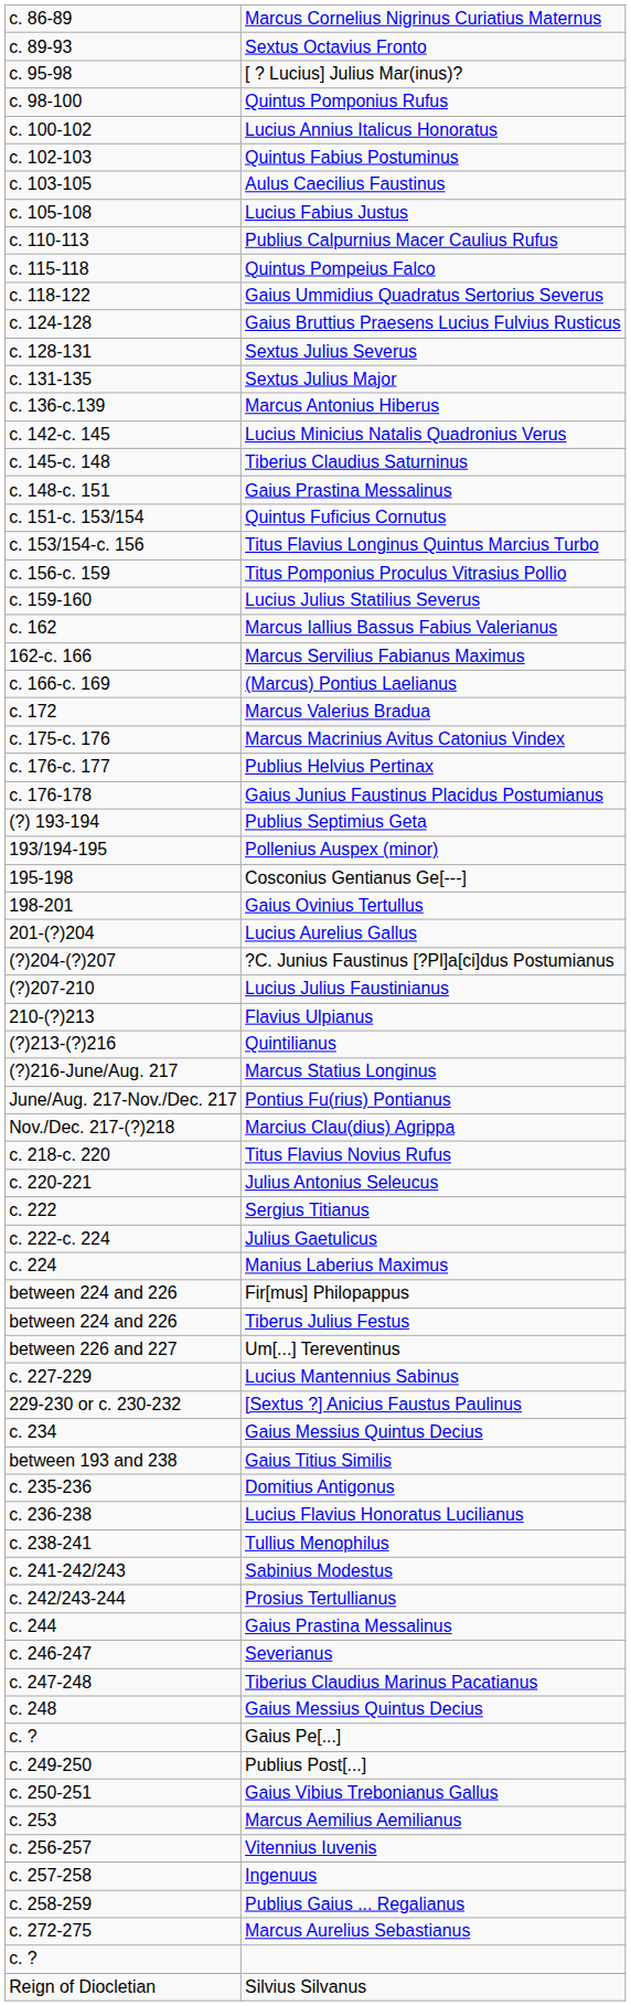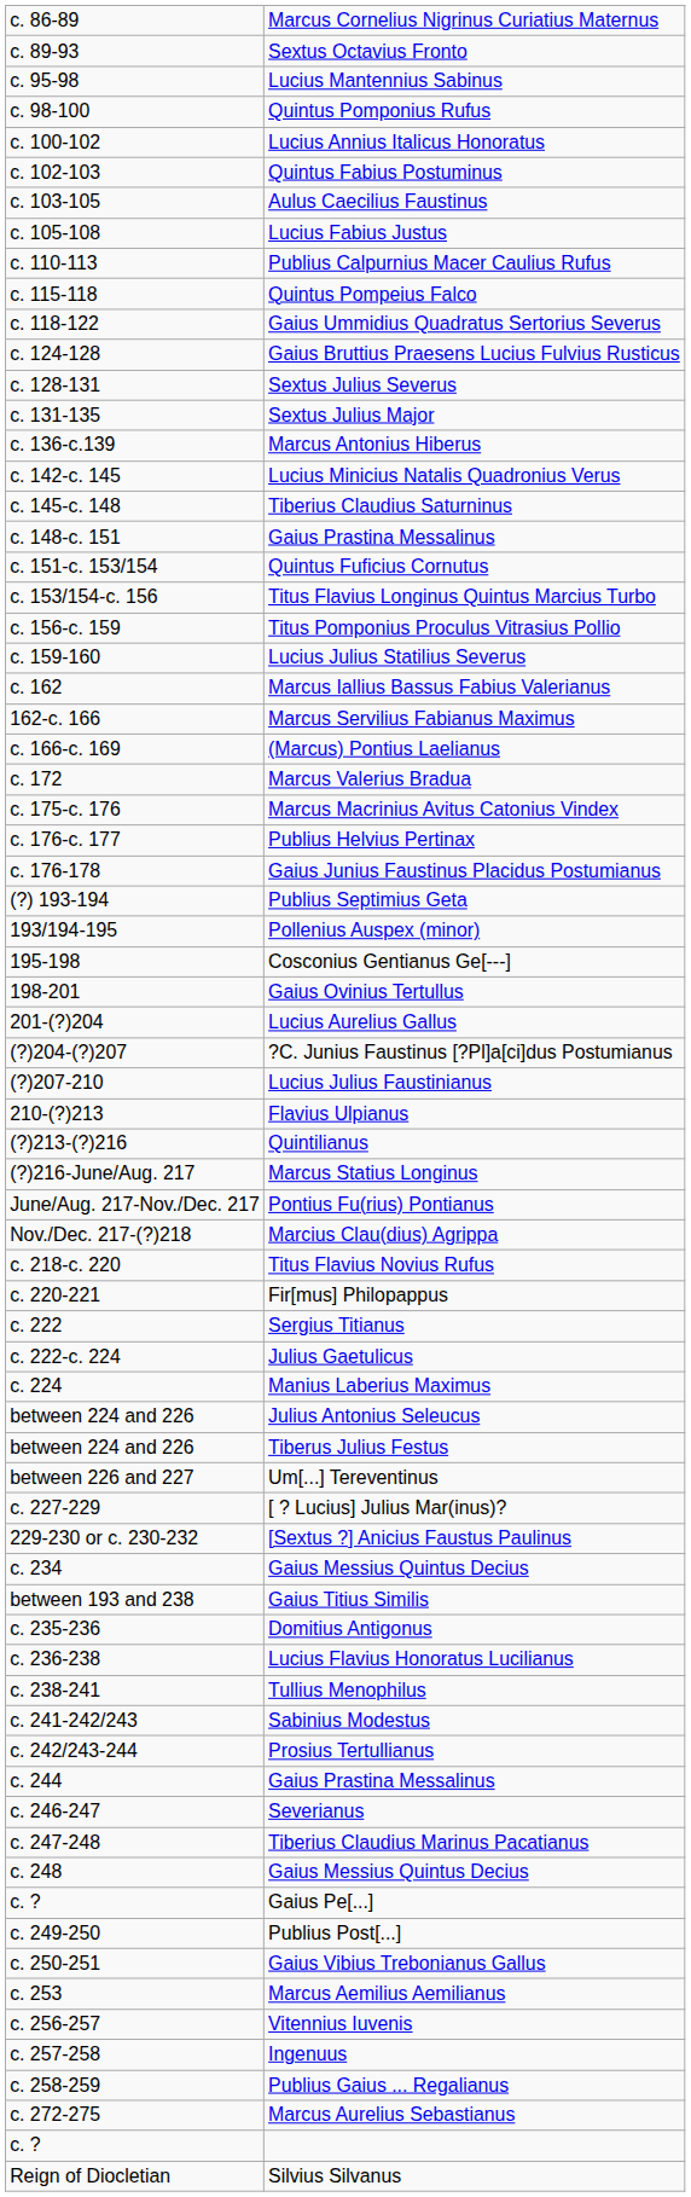row 3 | column 2: [ ? Lucius] Julius Mar(inus)? -> Lucius Mantennius Sabinus
row 43 | column 2: Julius Antonius Seleucus -> Fir[mus] Philopappus
row 47 | column 2: Fir[mus] Philopappus -> Julius Antonius Seleucus
row 50 | column 2: Lucius Mantennius Sabinus -> [ ? Lucius] Julius Mar(inus)?
